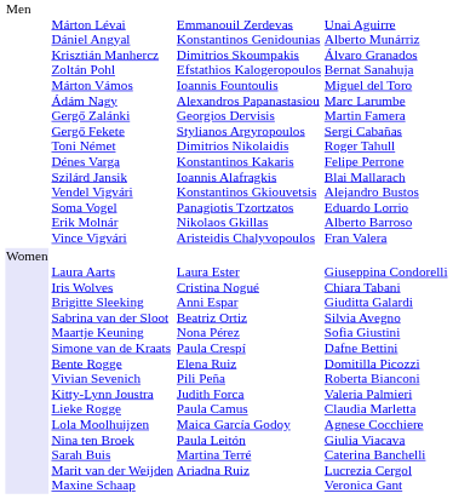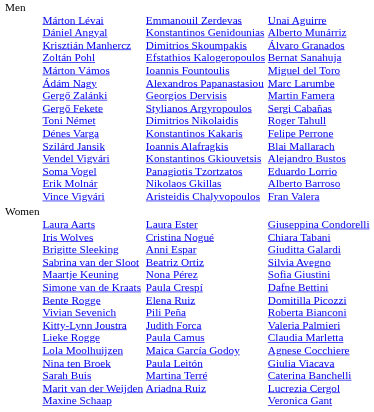Women | column 1: lavender background -> no background
